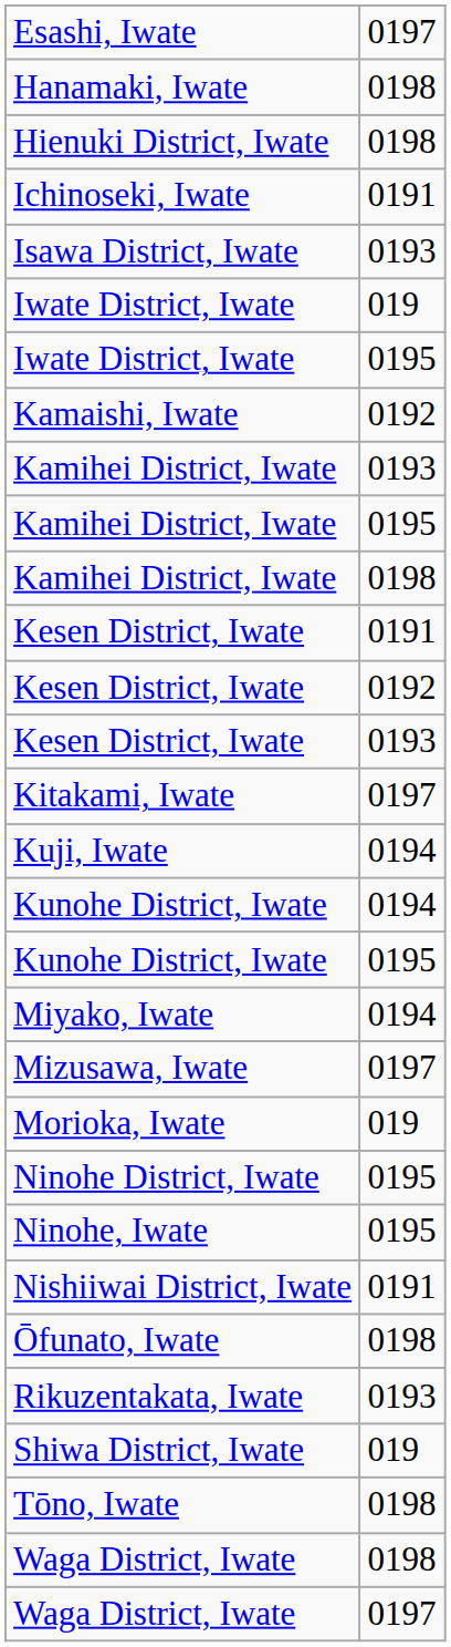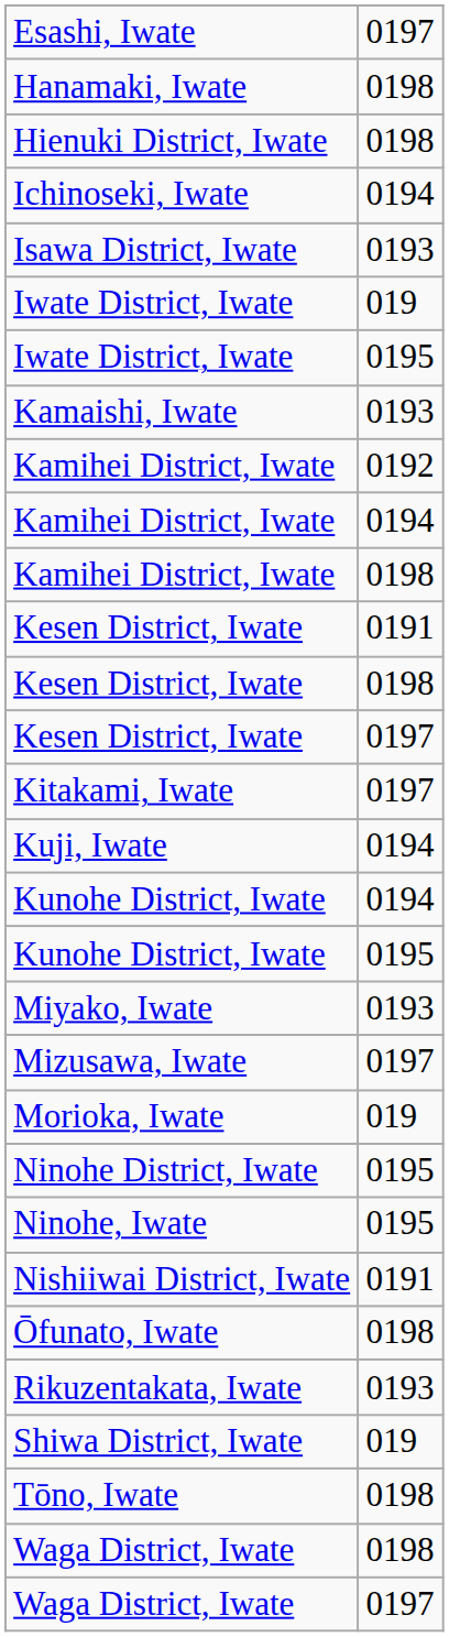row 4 | column 2: 0191 -> 0194
row 8 | column 2: 0192 -> 0193
row 9 | column 2: 0193 -> 0192
row 10 | column 2: 0195 -> 0194
row 13 | column 2: 0192 -> 0198
row 14 | column 2: 0193 -> 0197
row 19 | column 2: 0194 -> 0193
